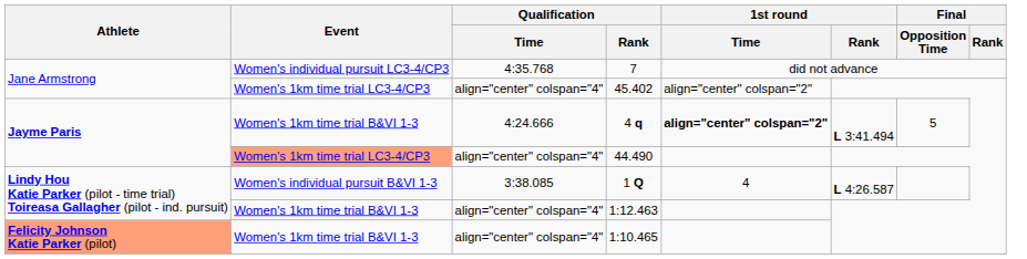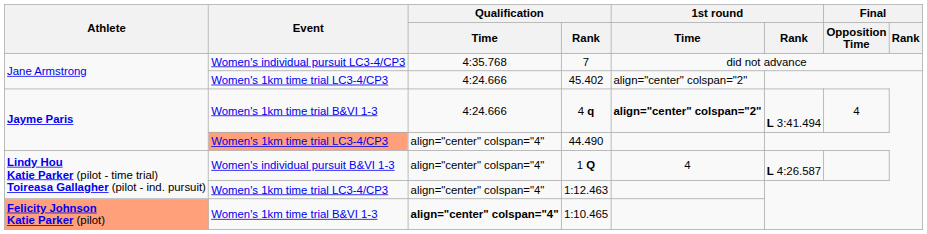45.402 | Qualification / Time: align="center" colspan="4" -> 4:24.666
4 q | Final / Opposition Time: 5 -> 4
1 Q | Qualification / Time: 3:38.085 -> align="center" colspan="4"
1:12.463 | Event: Women's 1km time trial B&VI 1-3 -> Women's 1km time trial LC3-4/CP3
1:10.465 | Qualification / Time: normal -> bold
